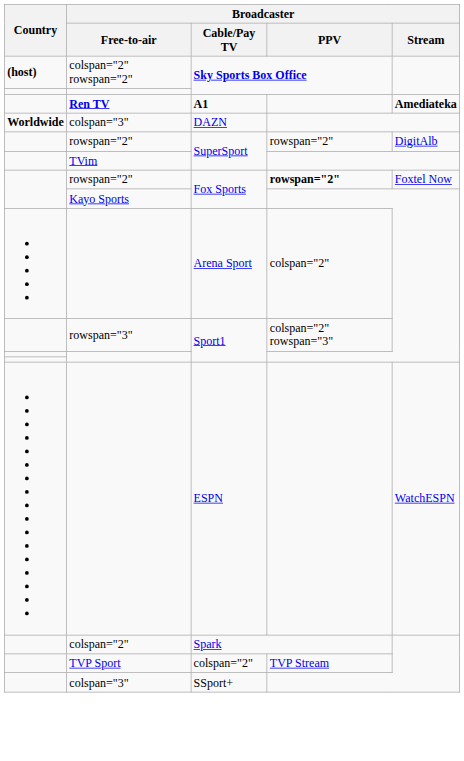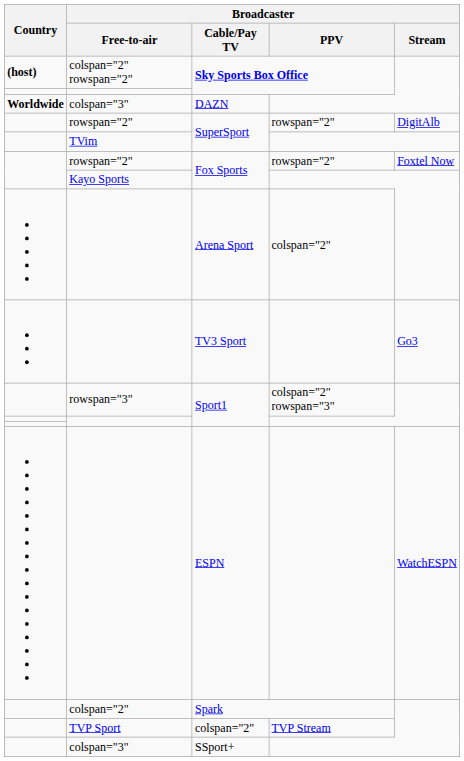- row: Ren TV | A1 | Amediateka
rowspan="2" / Fox Sports | Broadcaster / PPV: bold -> normal
+ row: TV3 Sport | Go3
